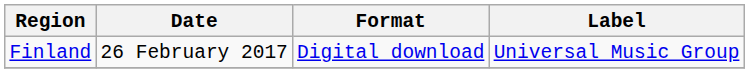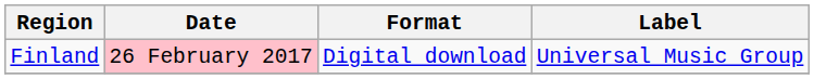Finland | Date: no background -> pink background
